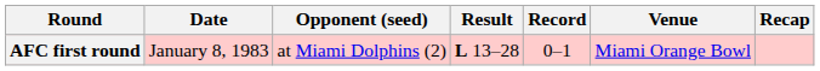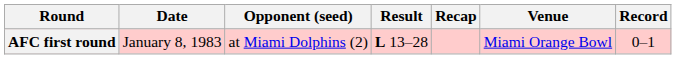columns swapped: Record <-> Recap
